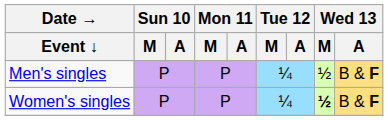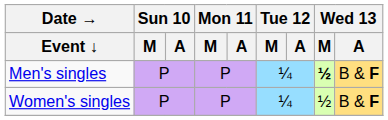Men's singles | Wed 13 / M: normal -> bold
Women's singles | Wed 13 / M: bold -> normal
